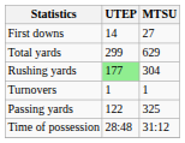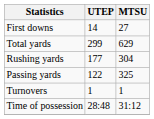Rushing yards | UTEP: lightgreen background -> no background
rows swapped: Passing yards <-> Turnovers
